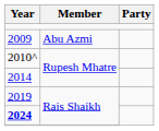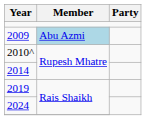2009 | Member: no background -> lightblue background
2024 | Year: bold -> normal
